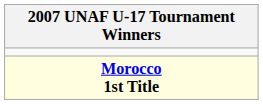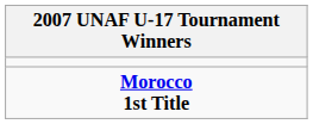row 3 | column 1: lightyellow background -> no background
